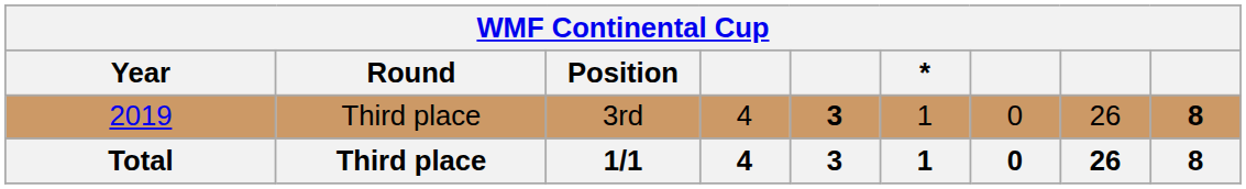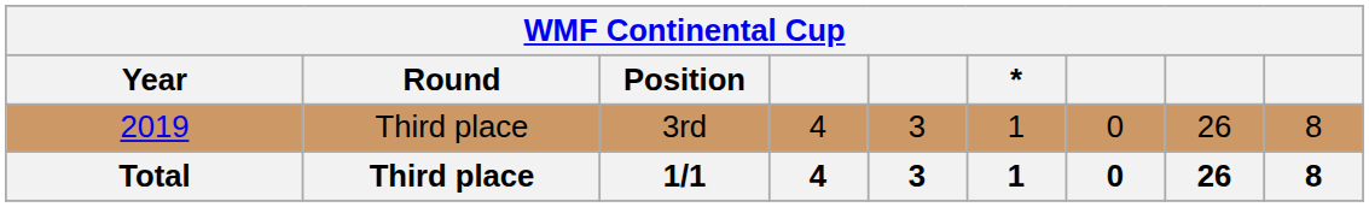Third place / 3rd | column 5: bold -> normal
Third place / 3rd | column 9: bold -> normal
